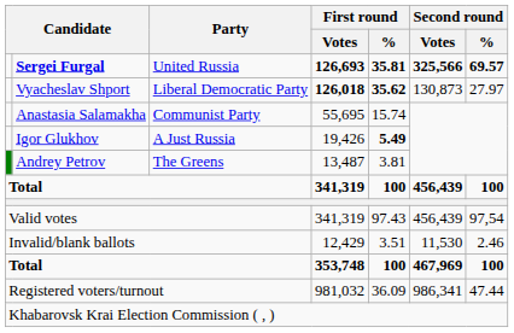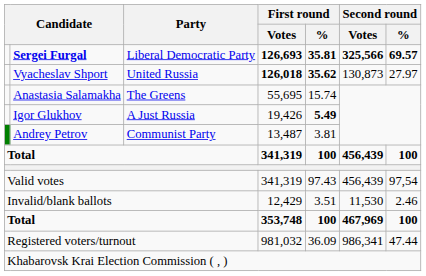Sergei Furgal | Party: United Russia -> Liberal Democratic Party
Vyacheslav Shport | Party: Liberal Democratic Party -> United Russia
Anastasia Salamakha | Party: Communist Party -> The Greens
Andrey Petrov | Party: The Greens -> Communist Party
